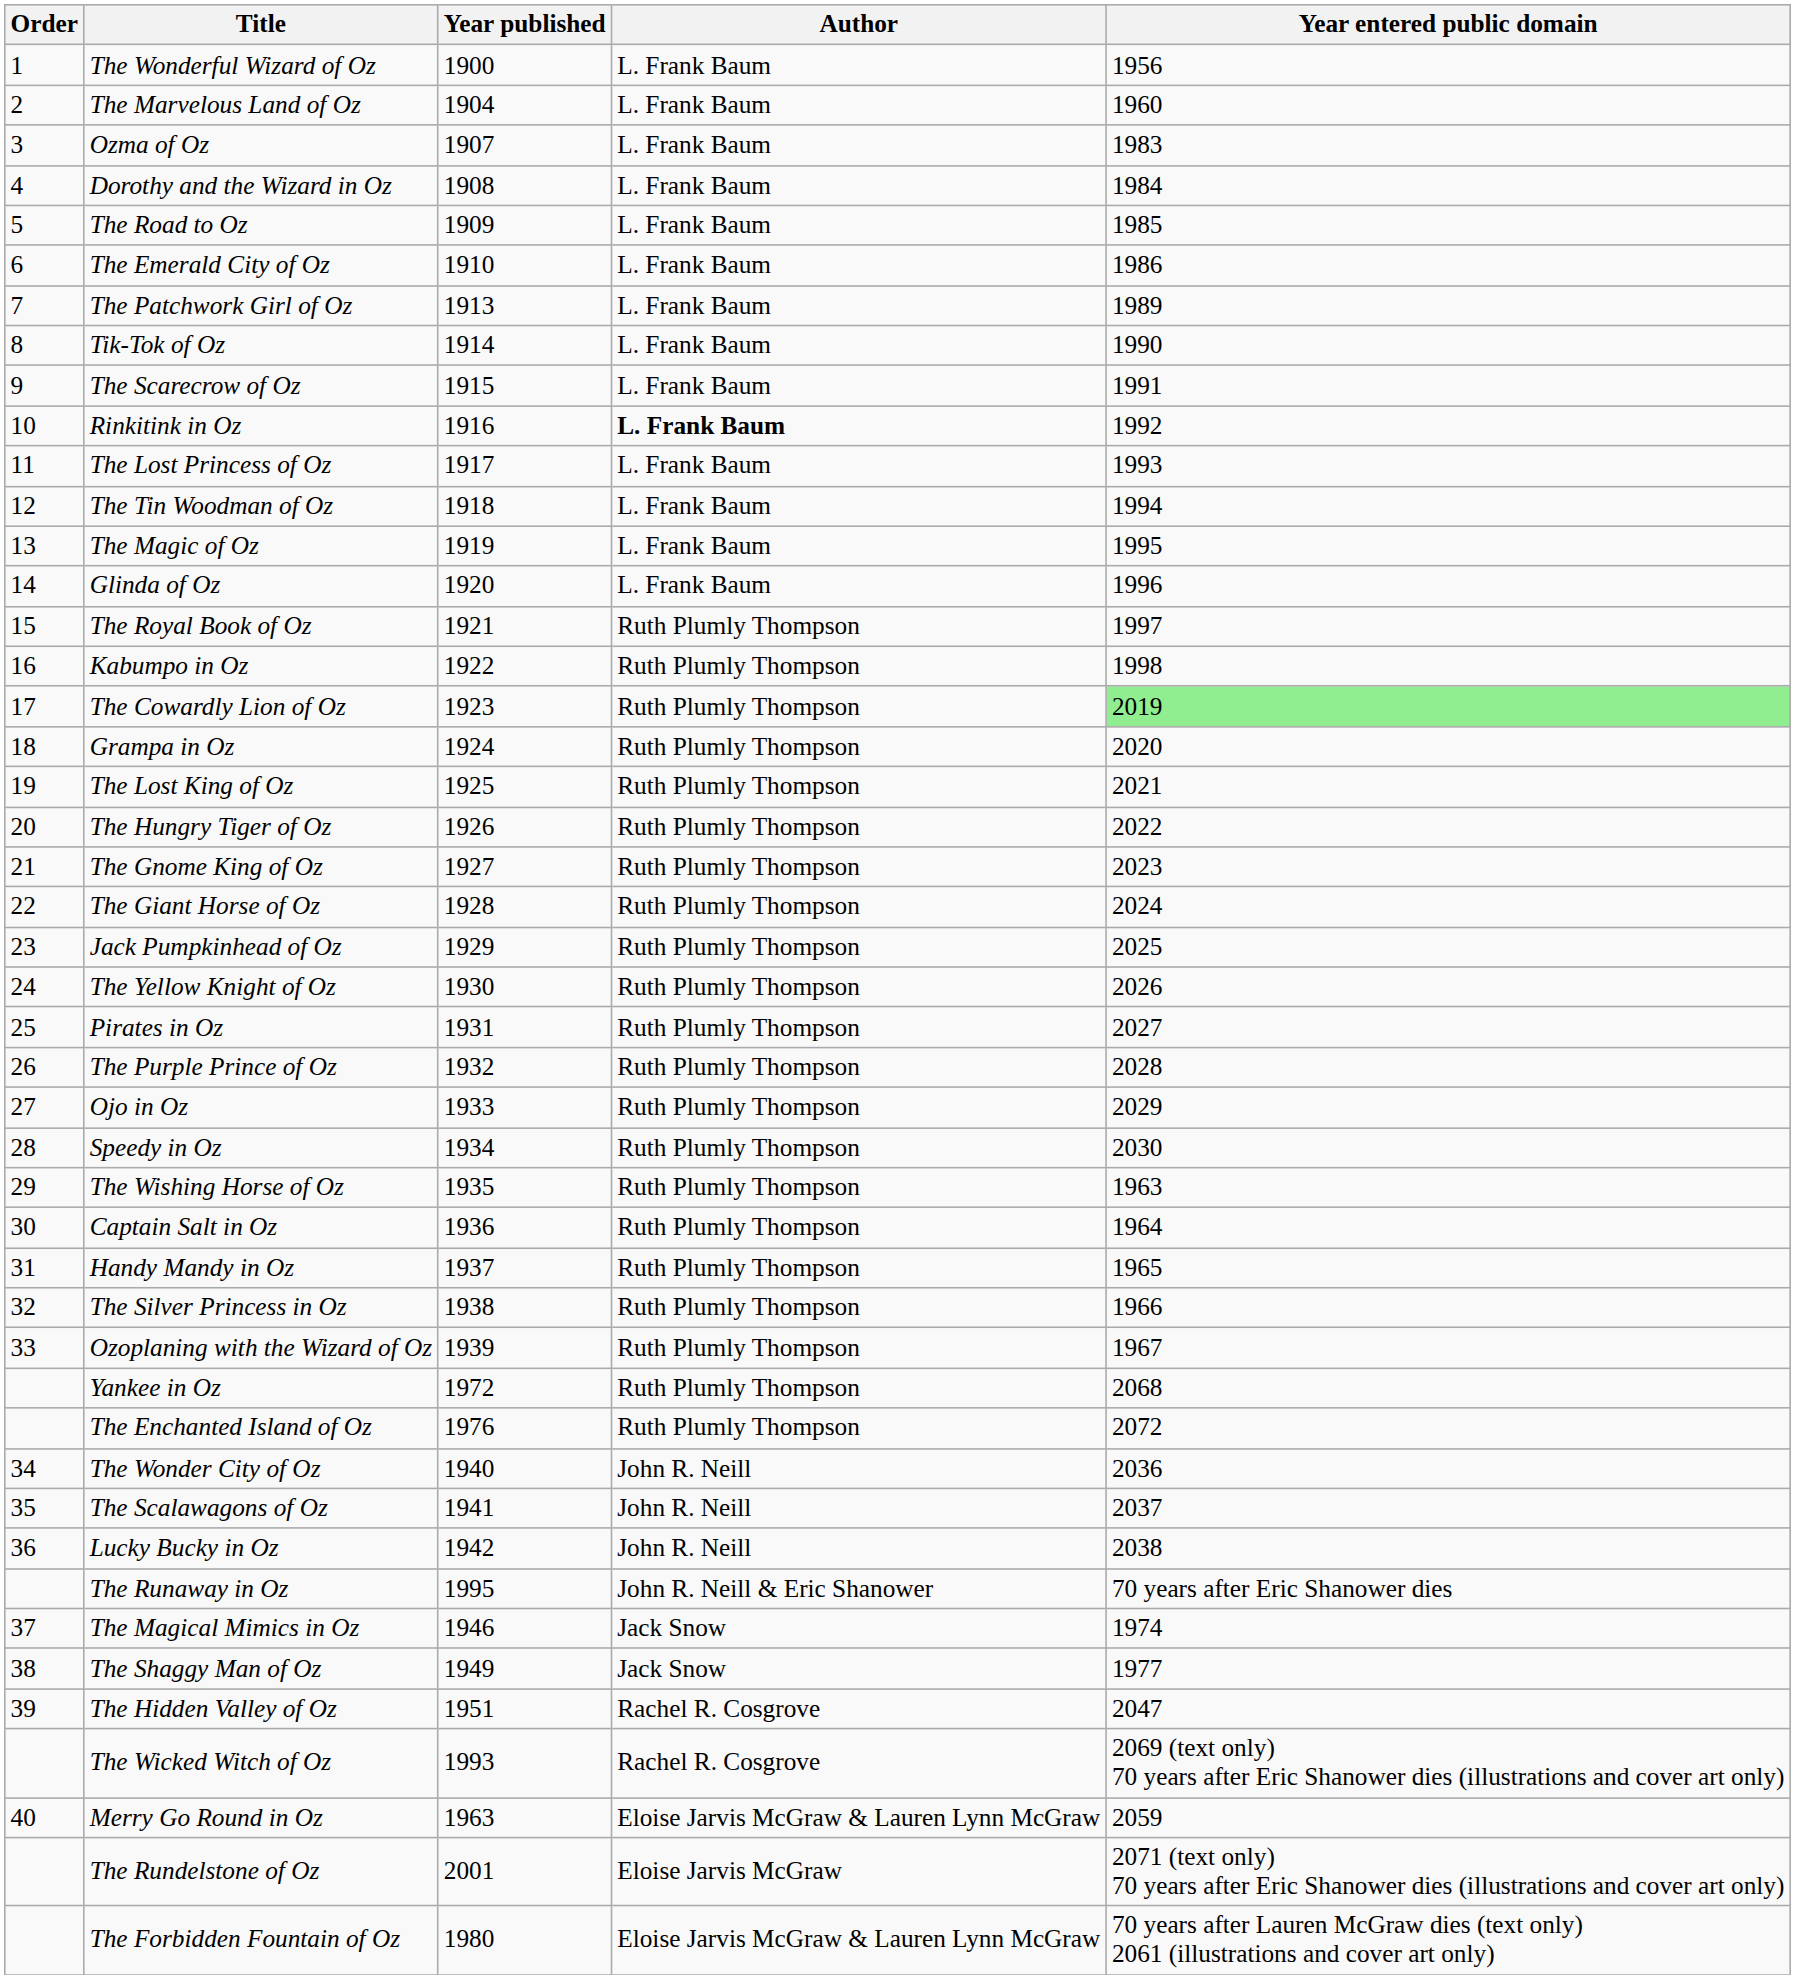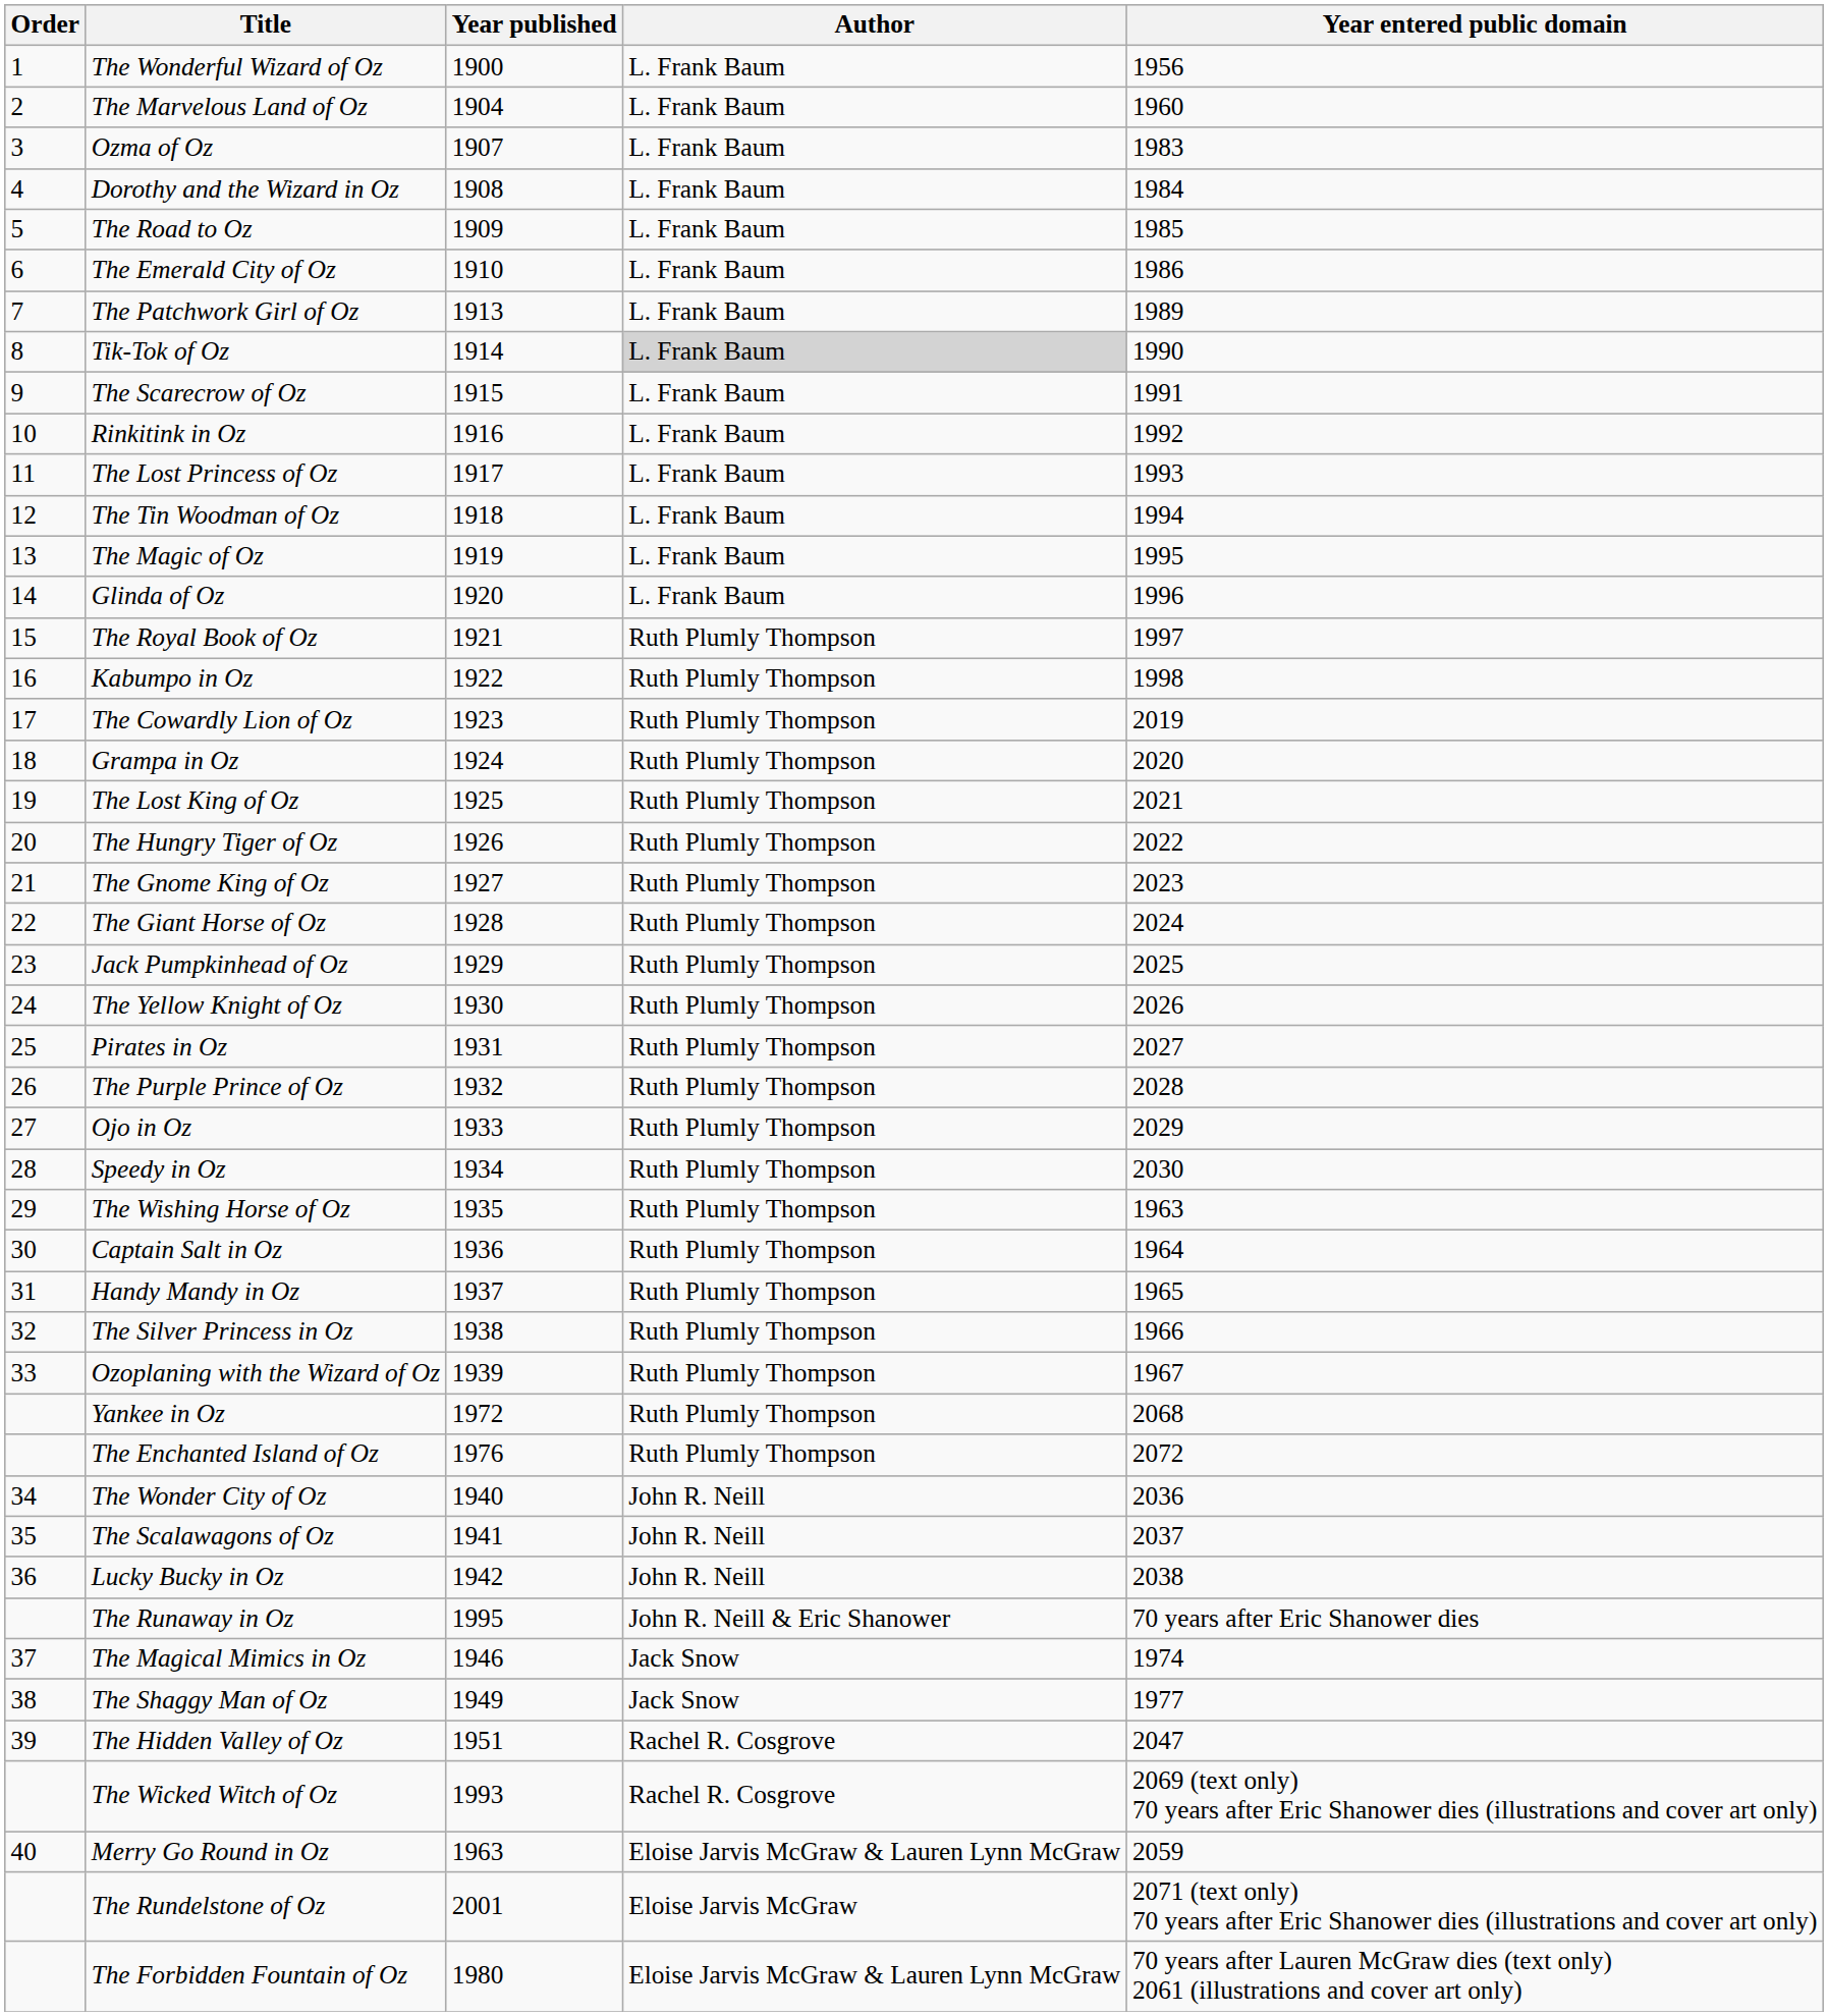Tik-Tok of Oz | Author: no background -> lightgrey background
Rinkitink in Oz | Author: bold -> normal
The Cowardly Lion of Oz | Year entered public domain: lightgreen background -> no background
